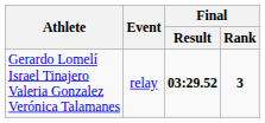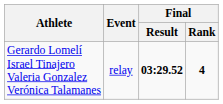row 3 | Final / Rank: 3 -> 4
